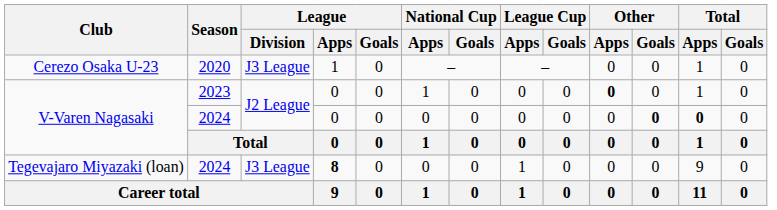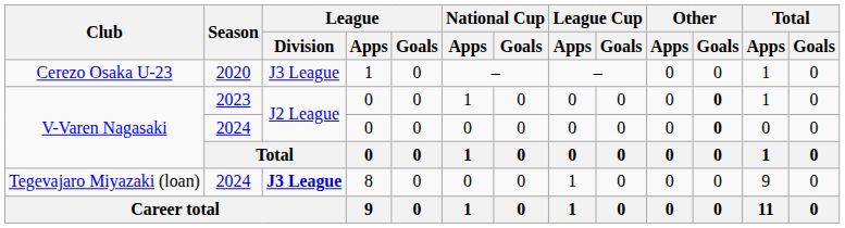V-Varen Nagasaki / 2023 | Other / Apps: bold -> normal
V-Varen Nagasaki / 2023 | Other / Goals: normal -> bold
V-Varen Nagasaki / 2024 | Total / Apps: bold -> normal
Tegevajaro Miyazaki (loan) | League / Division: normal -> bold
Tegevajaro Miyazaki (loan) | League / Apps: bold -> normal
